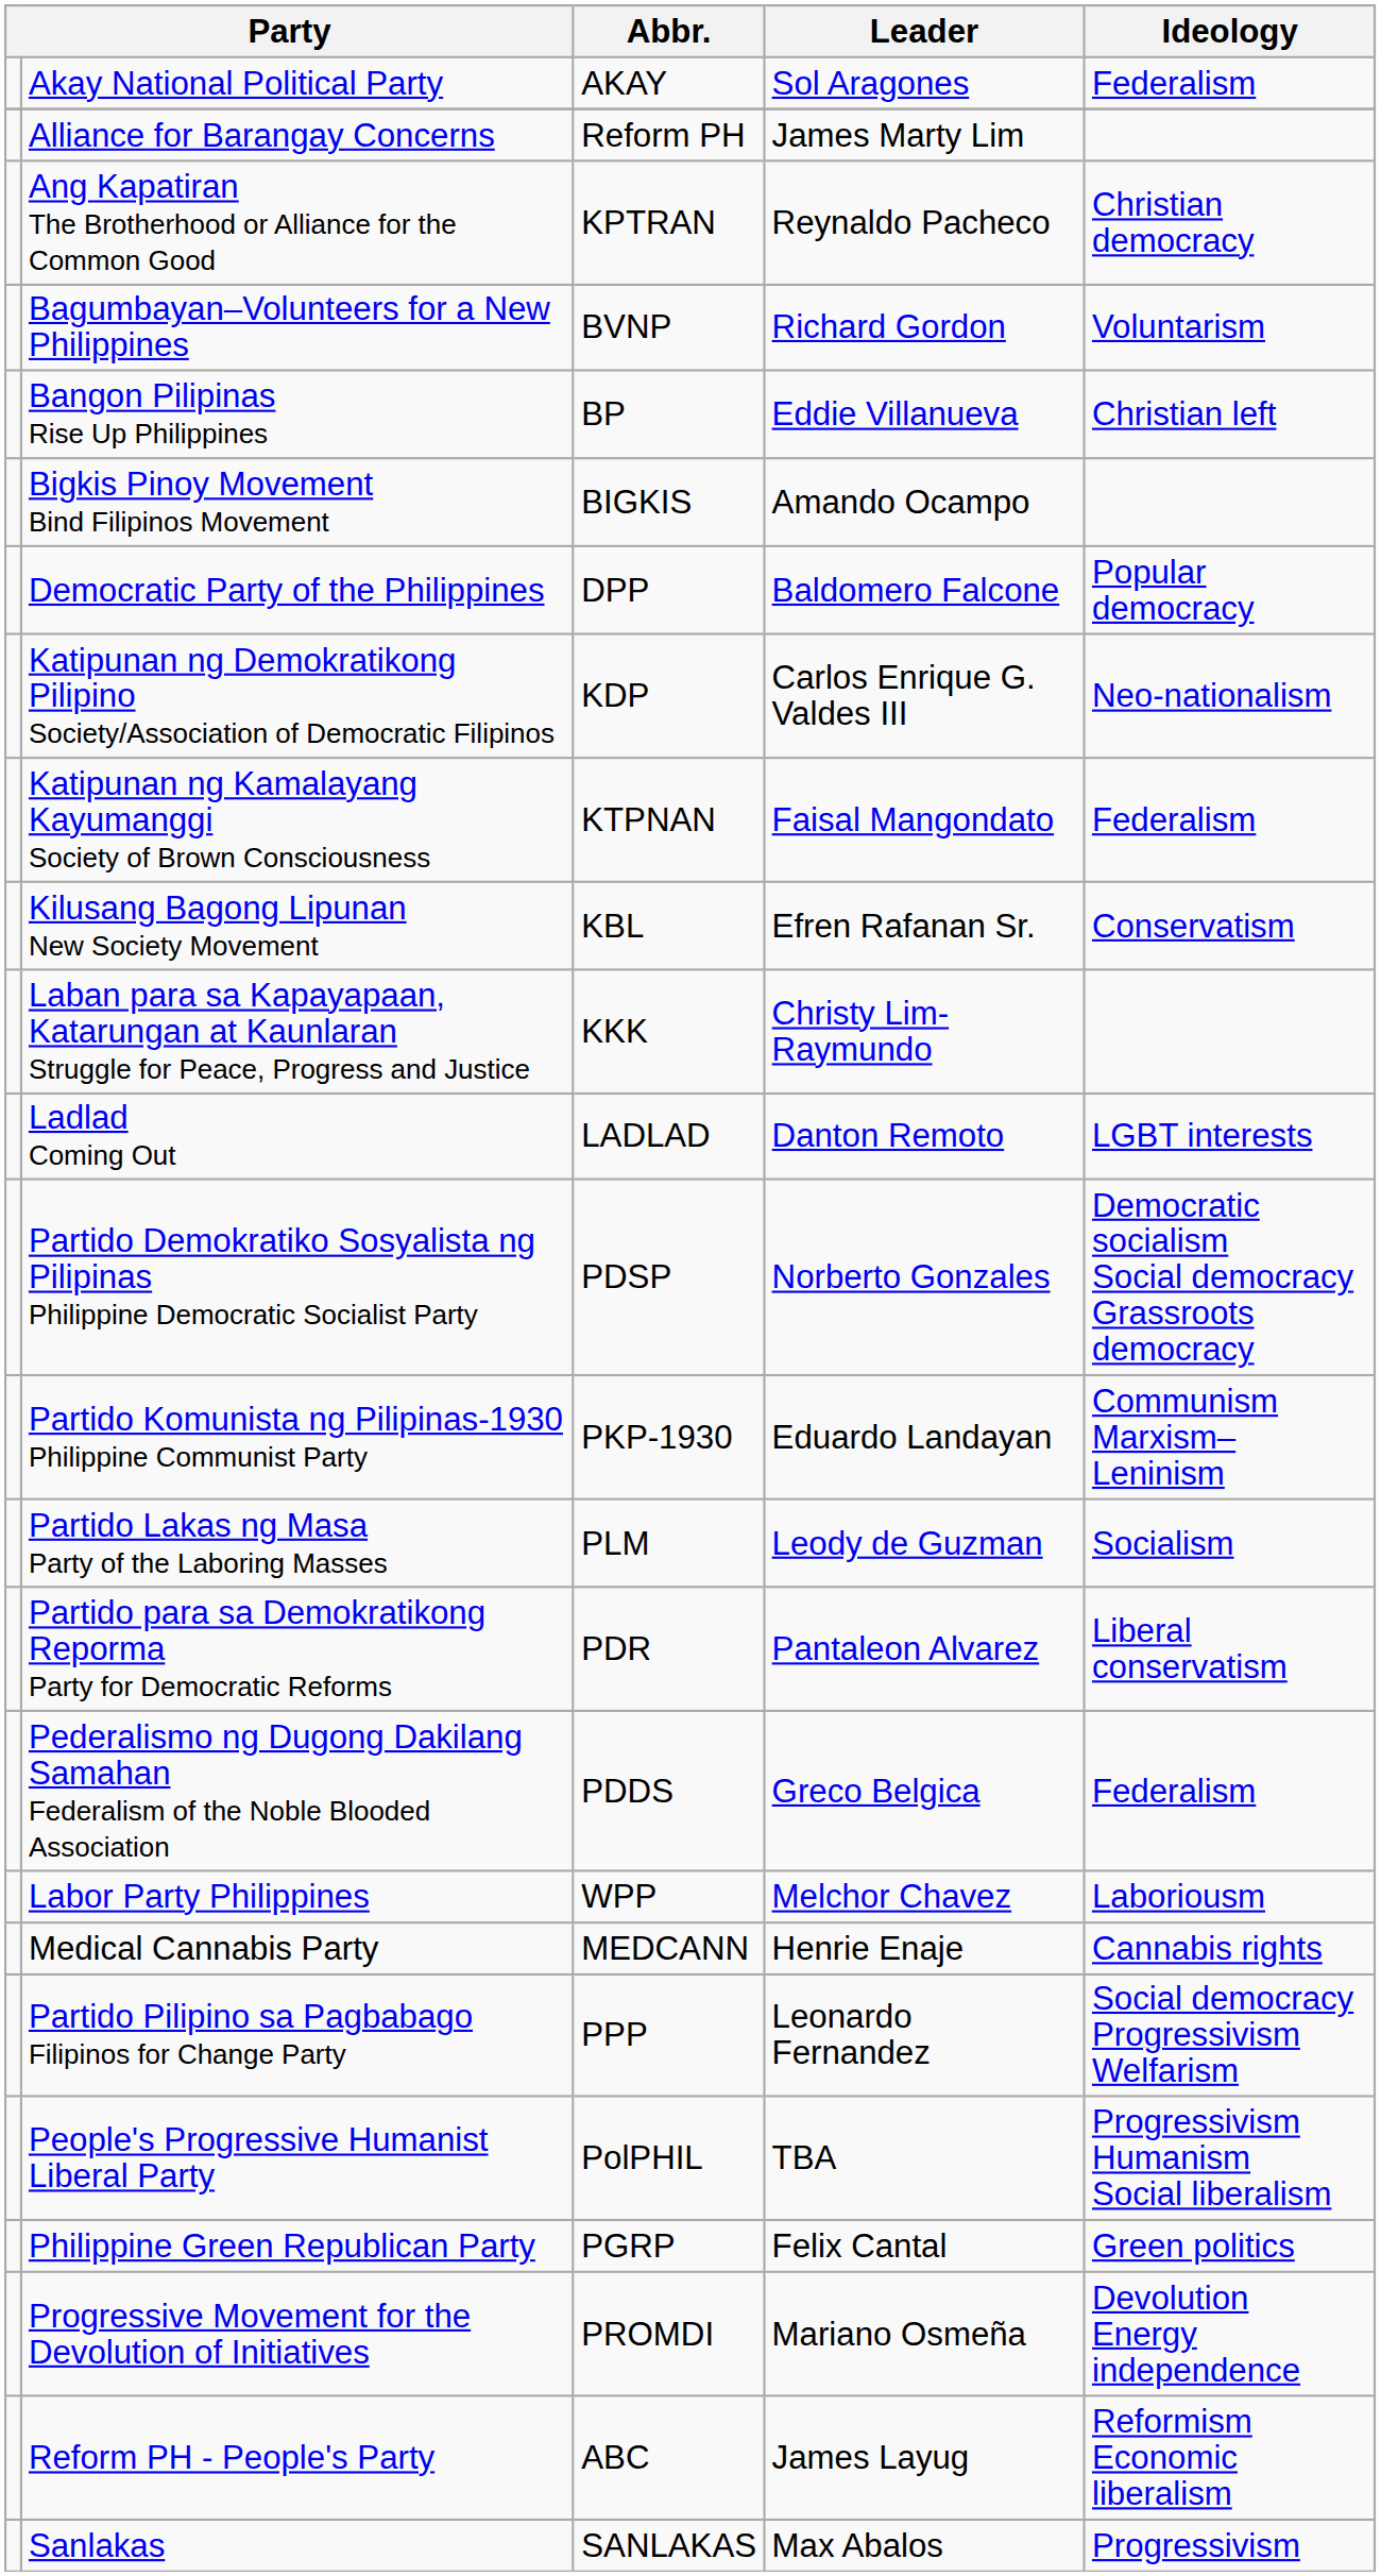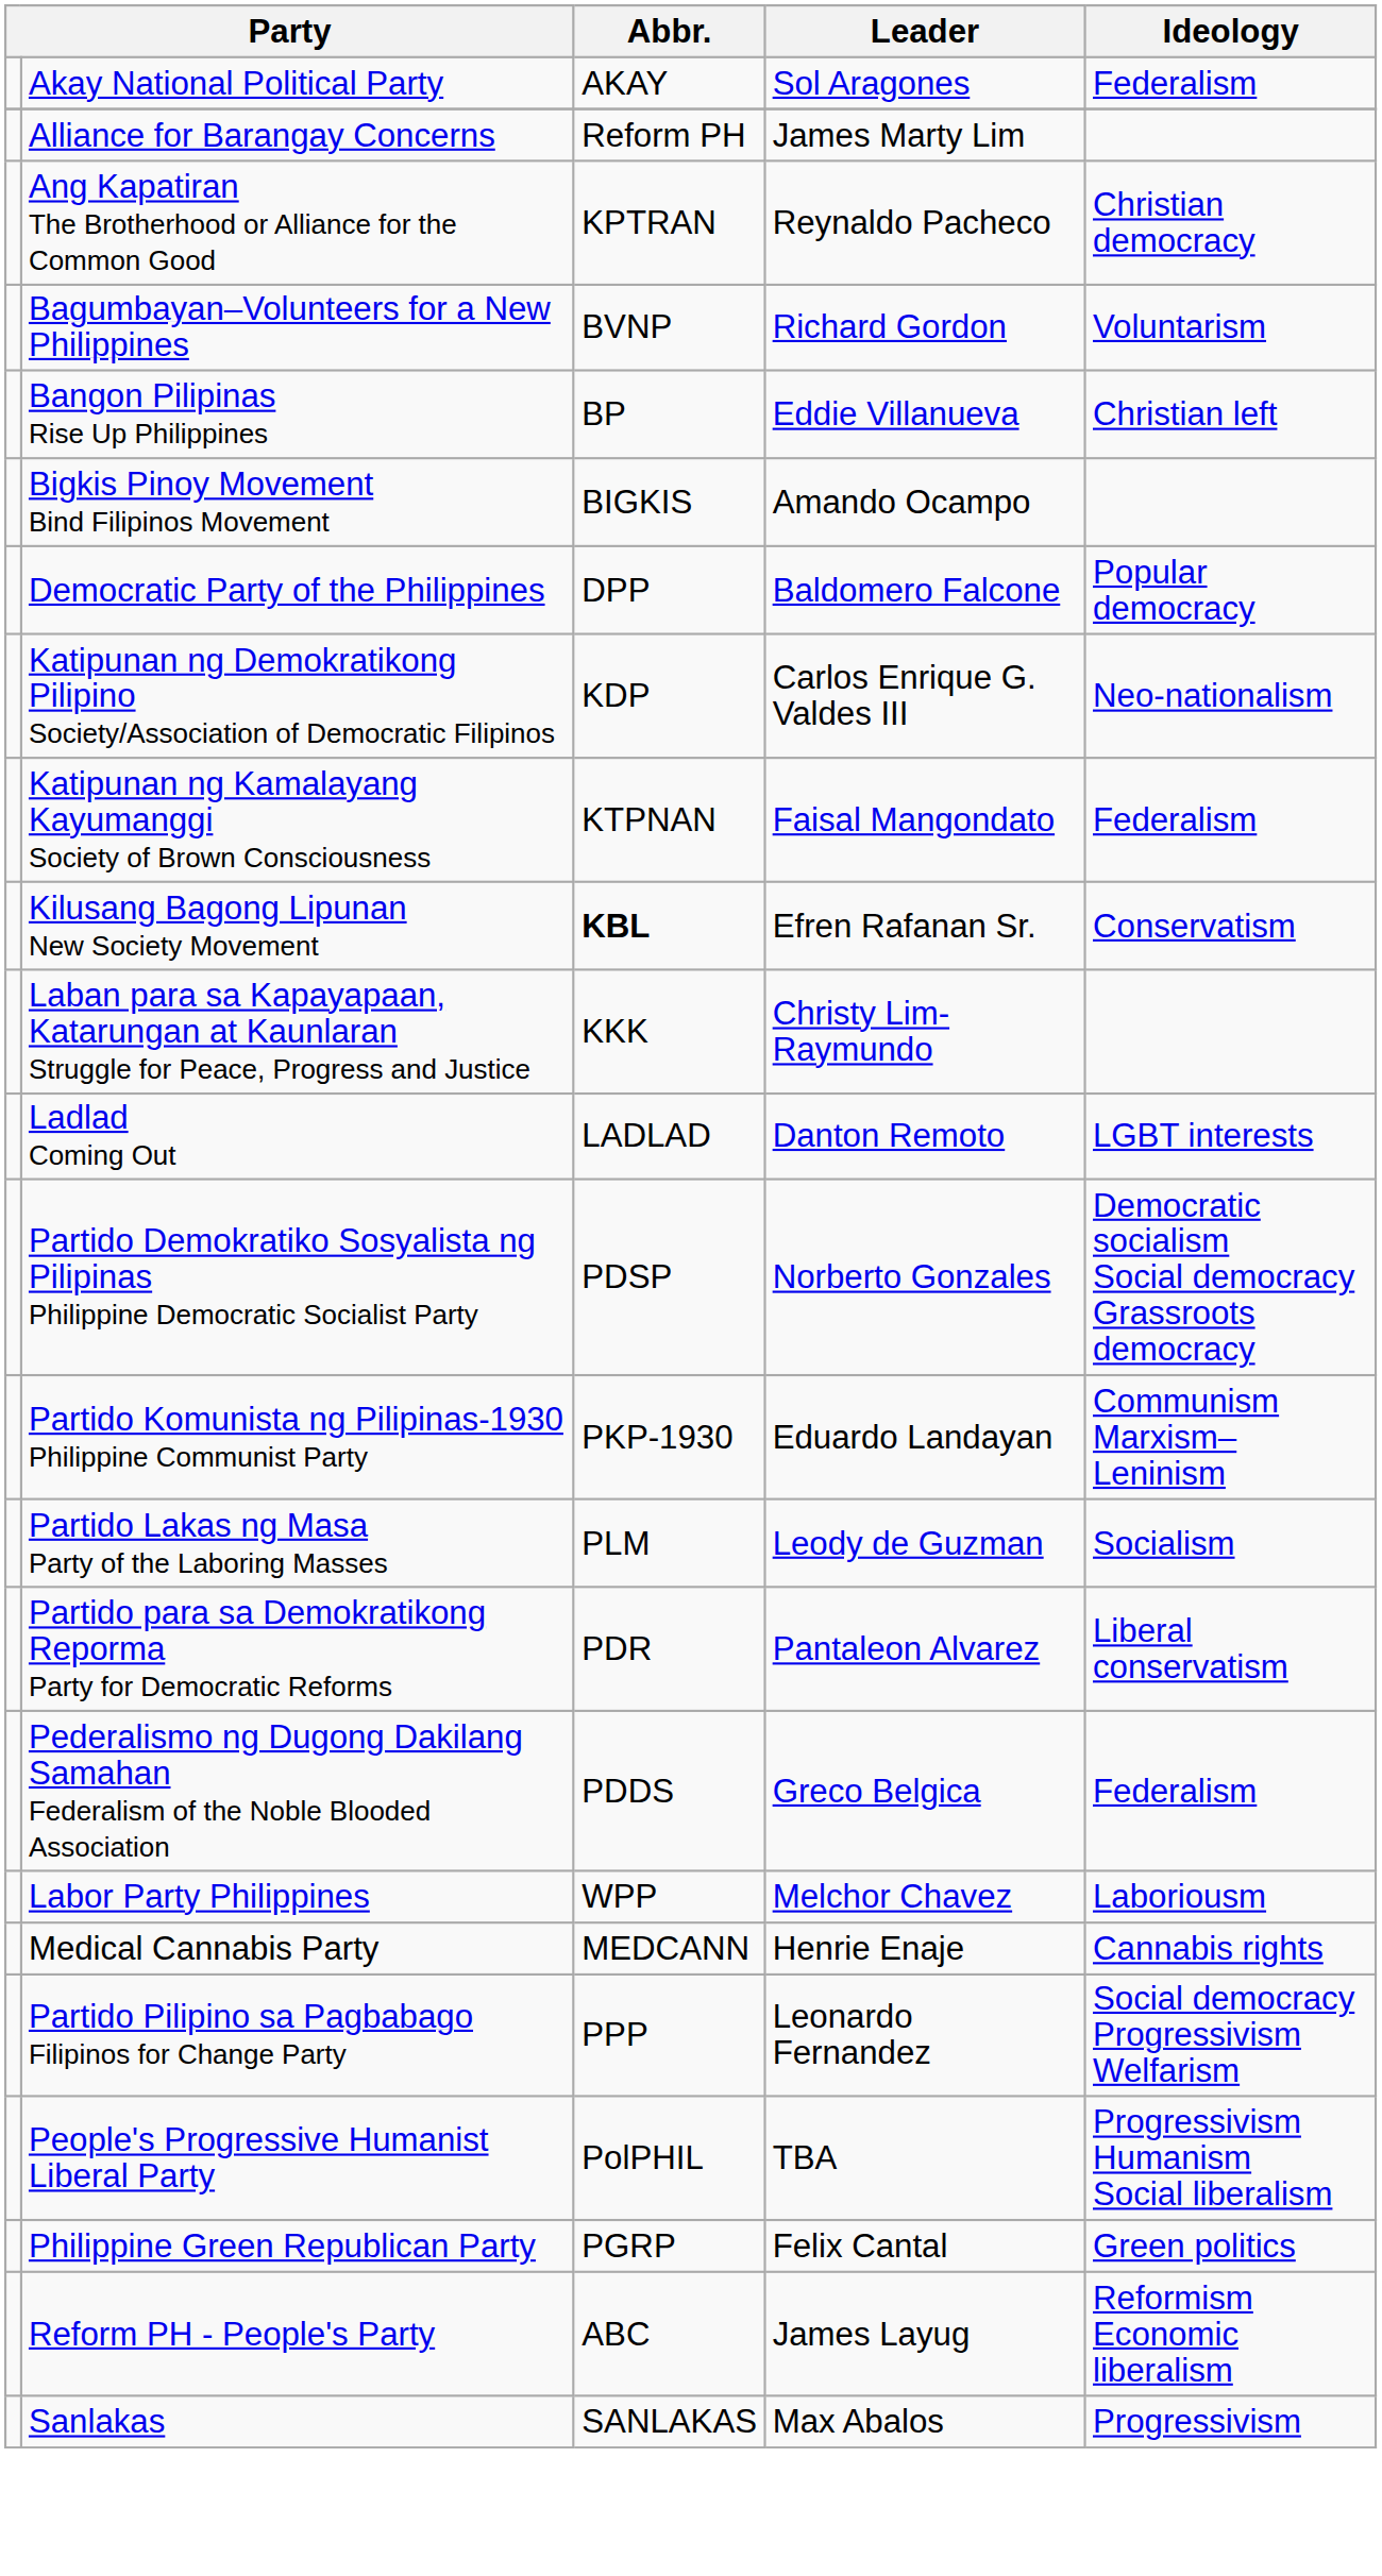Kilusang Bagong Lipunan New Society Movement | Abbr.: normal -> bold
- row: Progressive Movement for the Devolution of Initiatives | PROMDI | Mariano Osmeña | Devolution Energy independence
